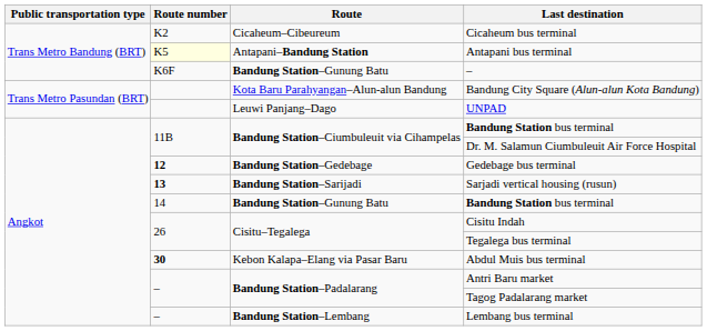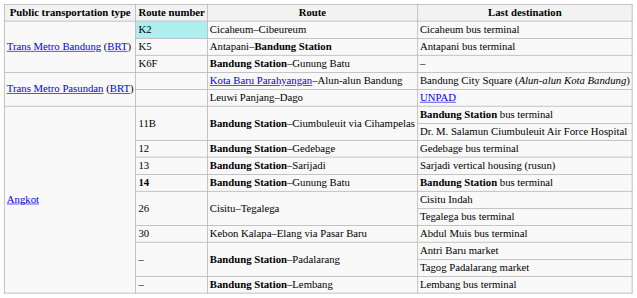Cicaheum bus terminal | Route number: no background -> paleturquoise background
Antapani bus terminal | Route number: lightyellow background -> no background
Gedebage bus terminal | Route number: bold -> normal
Sarjadi vertical housing (rusun) | Route number: bold -> normal
Bandung Station–Gunung Batu / Bandung Station bus terminal | Route number: normal -> bold
Abdul Muis bus terminal | Route number: bold -> normal
